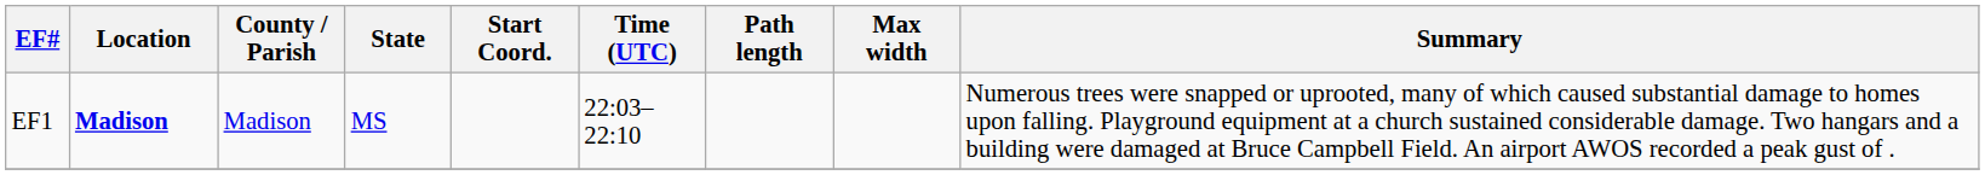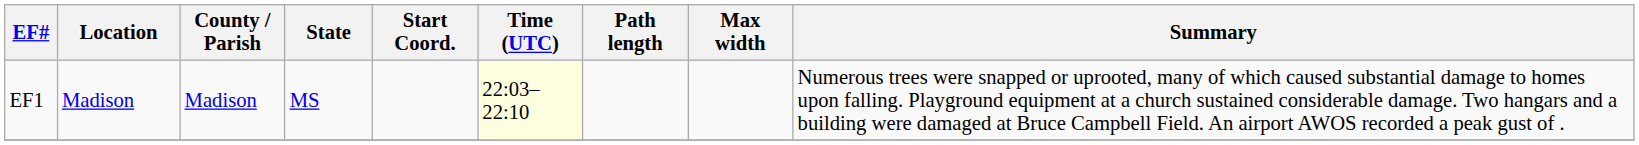EF1 | Location: bold -> normal
EF1 | Time (UTC): no background -> lightyellow background
